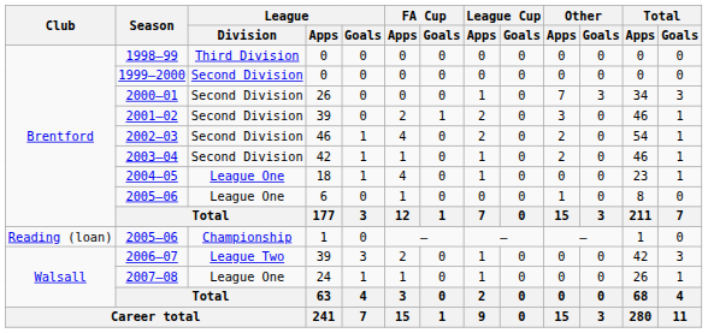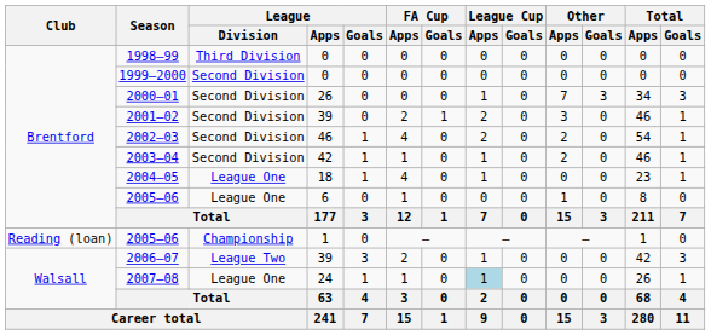2007–08 | League Cup / Apps: no background -> lightblue background
